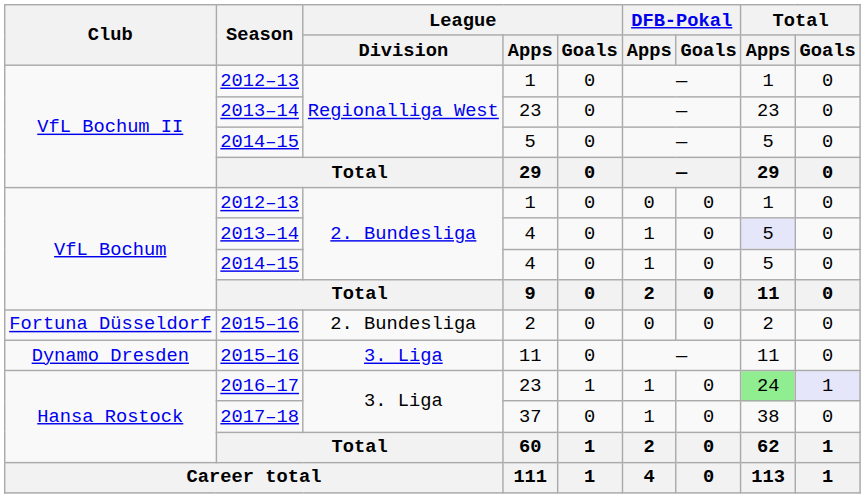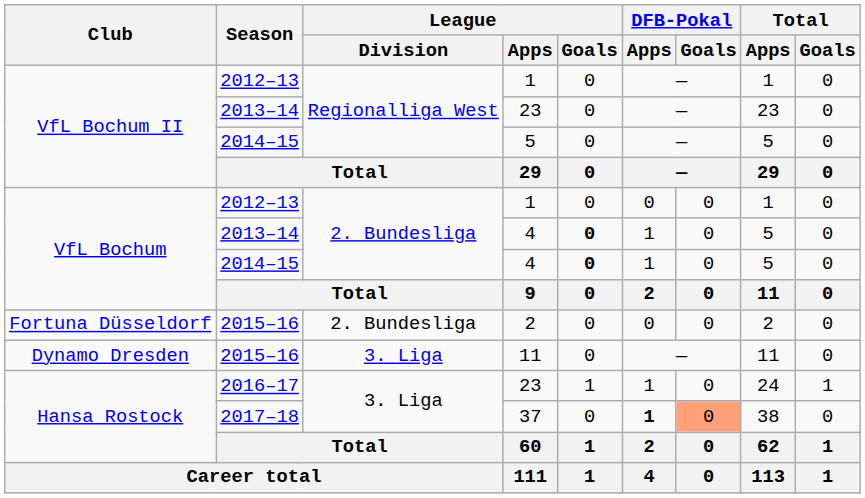2013–14 / 4 | League / Goals: normal -> bold
2013–14 / 4 | Total / Apps: lavender background -> no background
2014–15 / 4 | League / Goals: normal -> bold
2016–17 / 23 | Total / Apps: lightgreen background -> no background
2016–17 / 23 | Total / Goals: lavender background -> no background
37 | DFB-Pokal / Apps: normal -> bold
37 | DFB-Pokal / Goals: no background -> lightsalmon background
